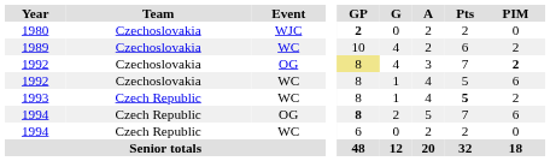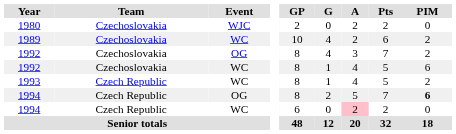1980 | GP: bold -> normal
1992 / OG | GP: khaki background -> no background
1992 / OG | PIM: bold -> normal
1993 | Pts: bold -> normal
1994 / OG | GP: bold -> normal
1994 / OG | PIM: normal -> bold
1994 / WC | A: no background -> pink background
